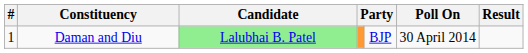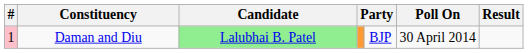Daman and Diu | #: no background -> pink background
